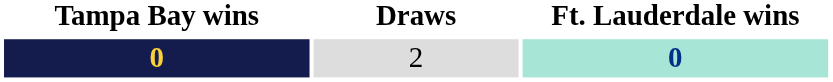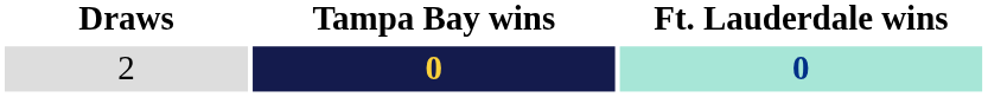columns swapped: Tampa Bay wins <-> Draws
